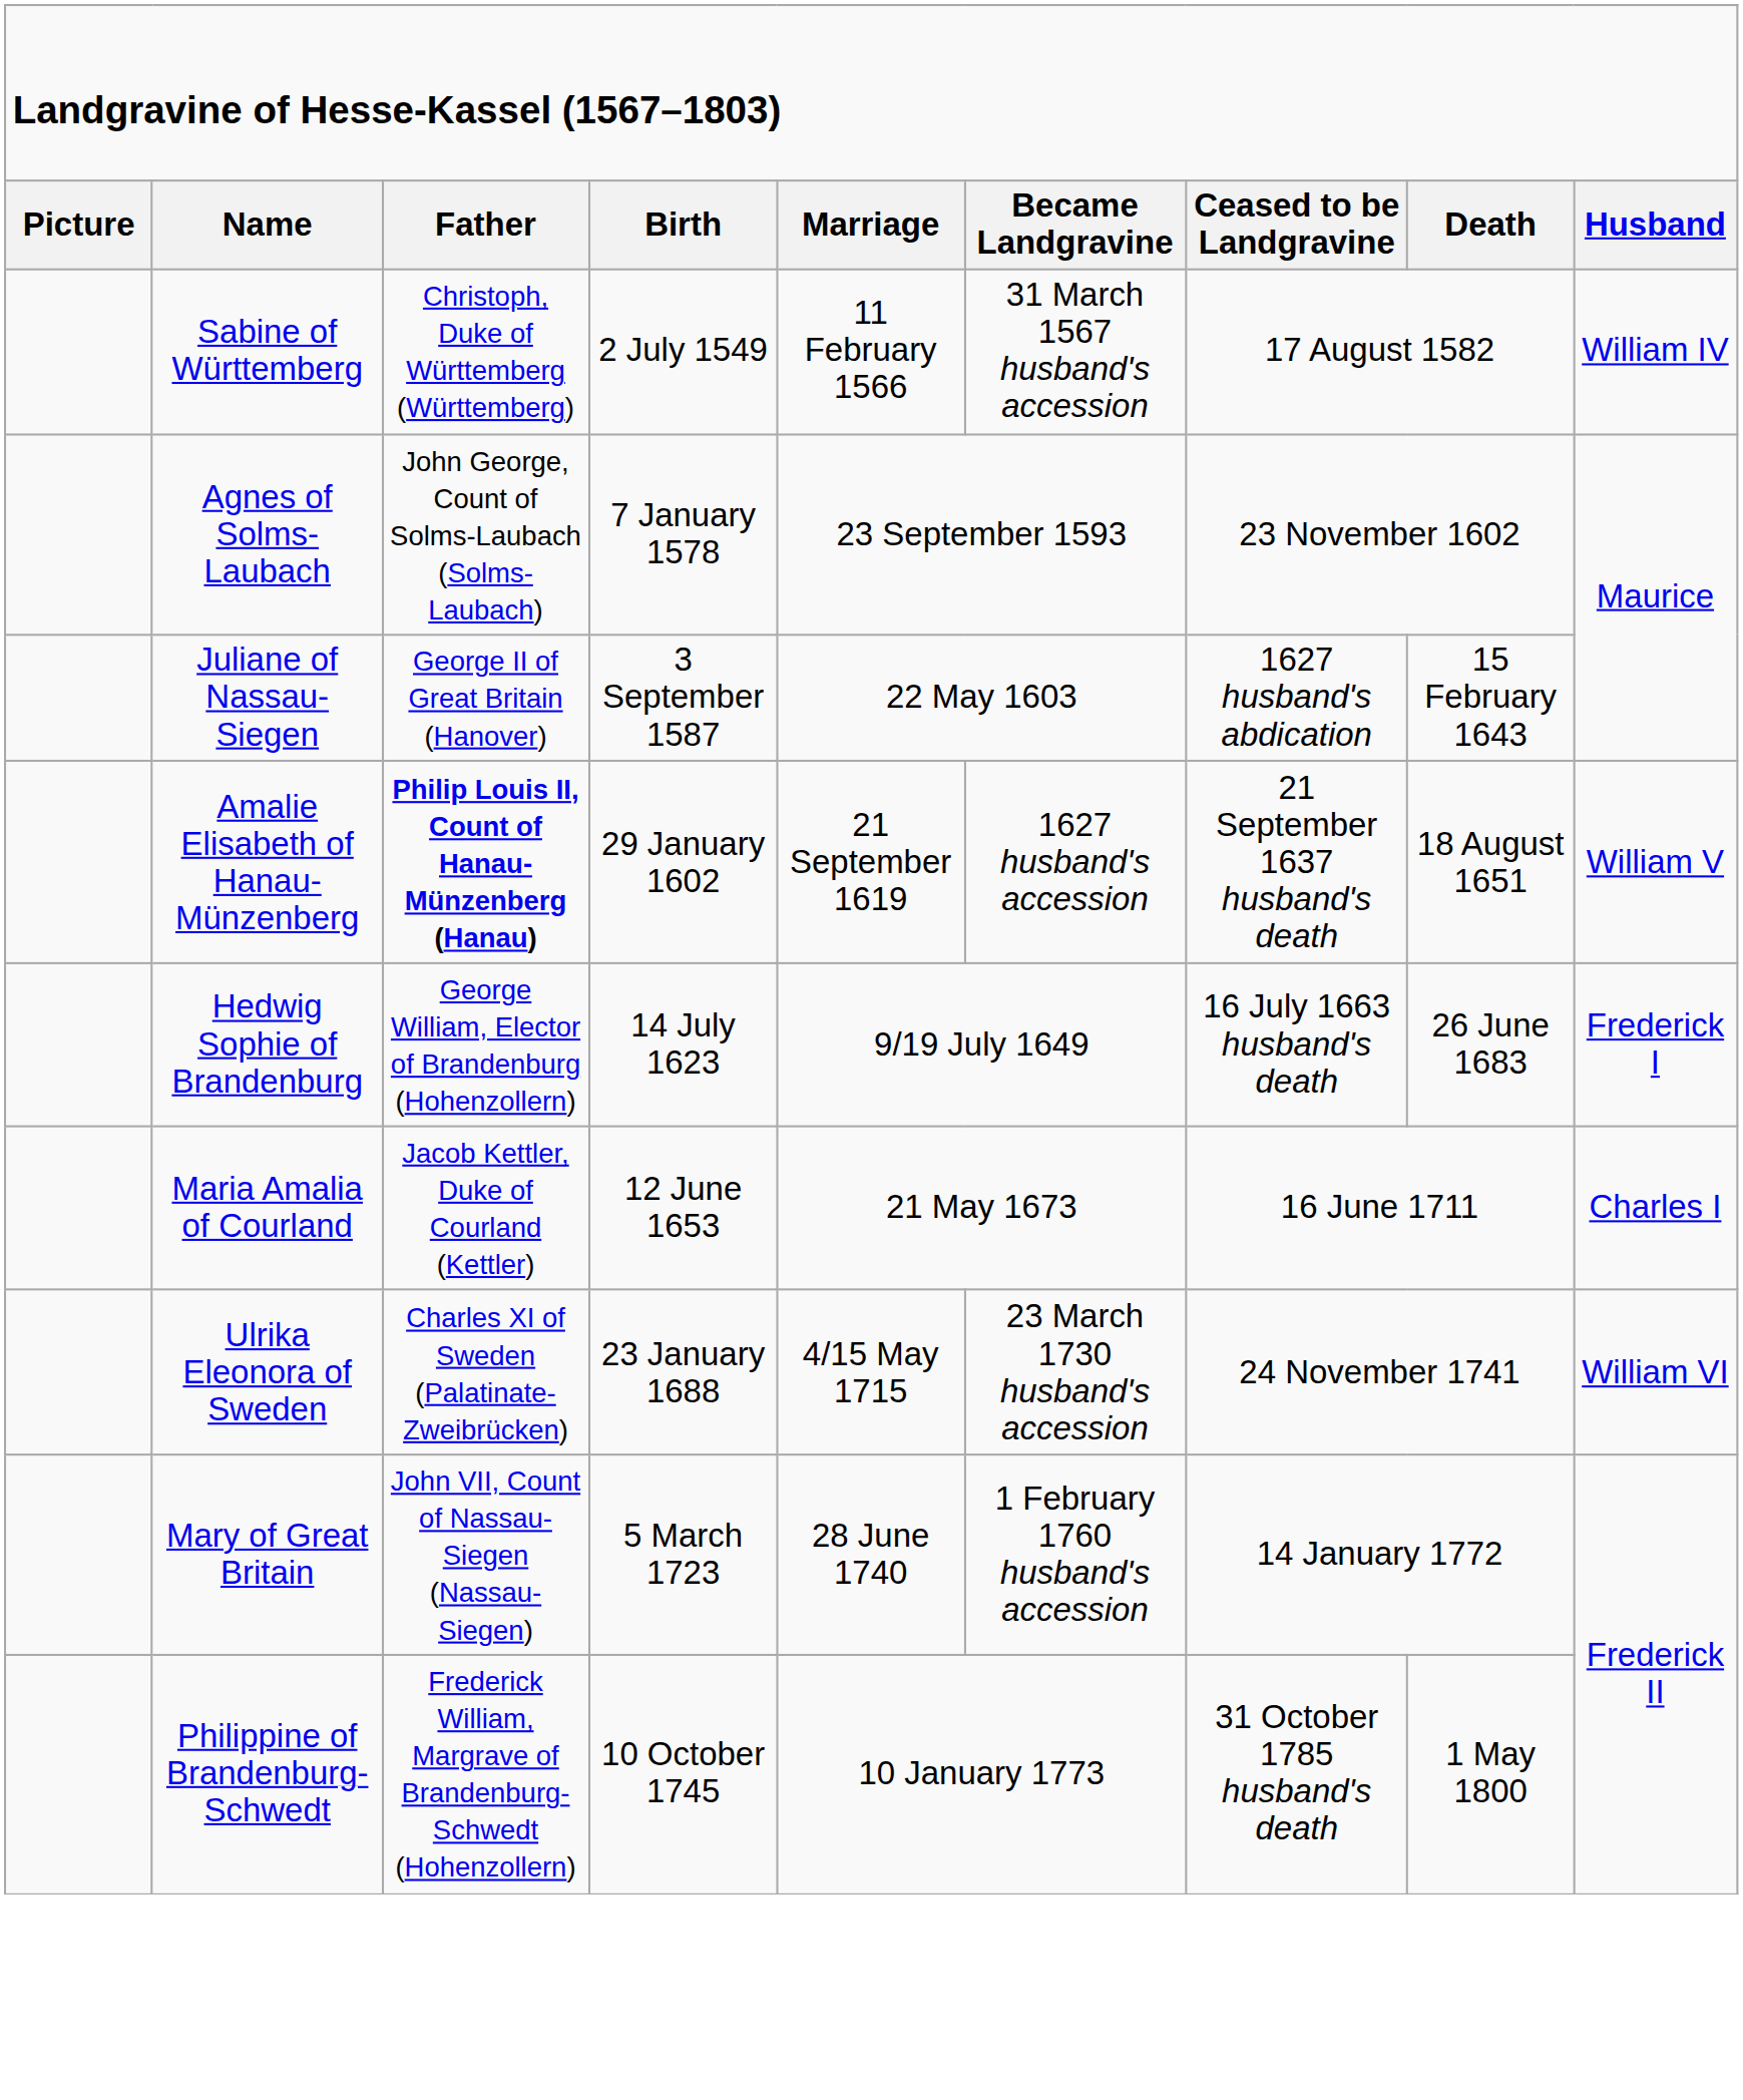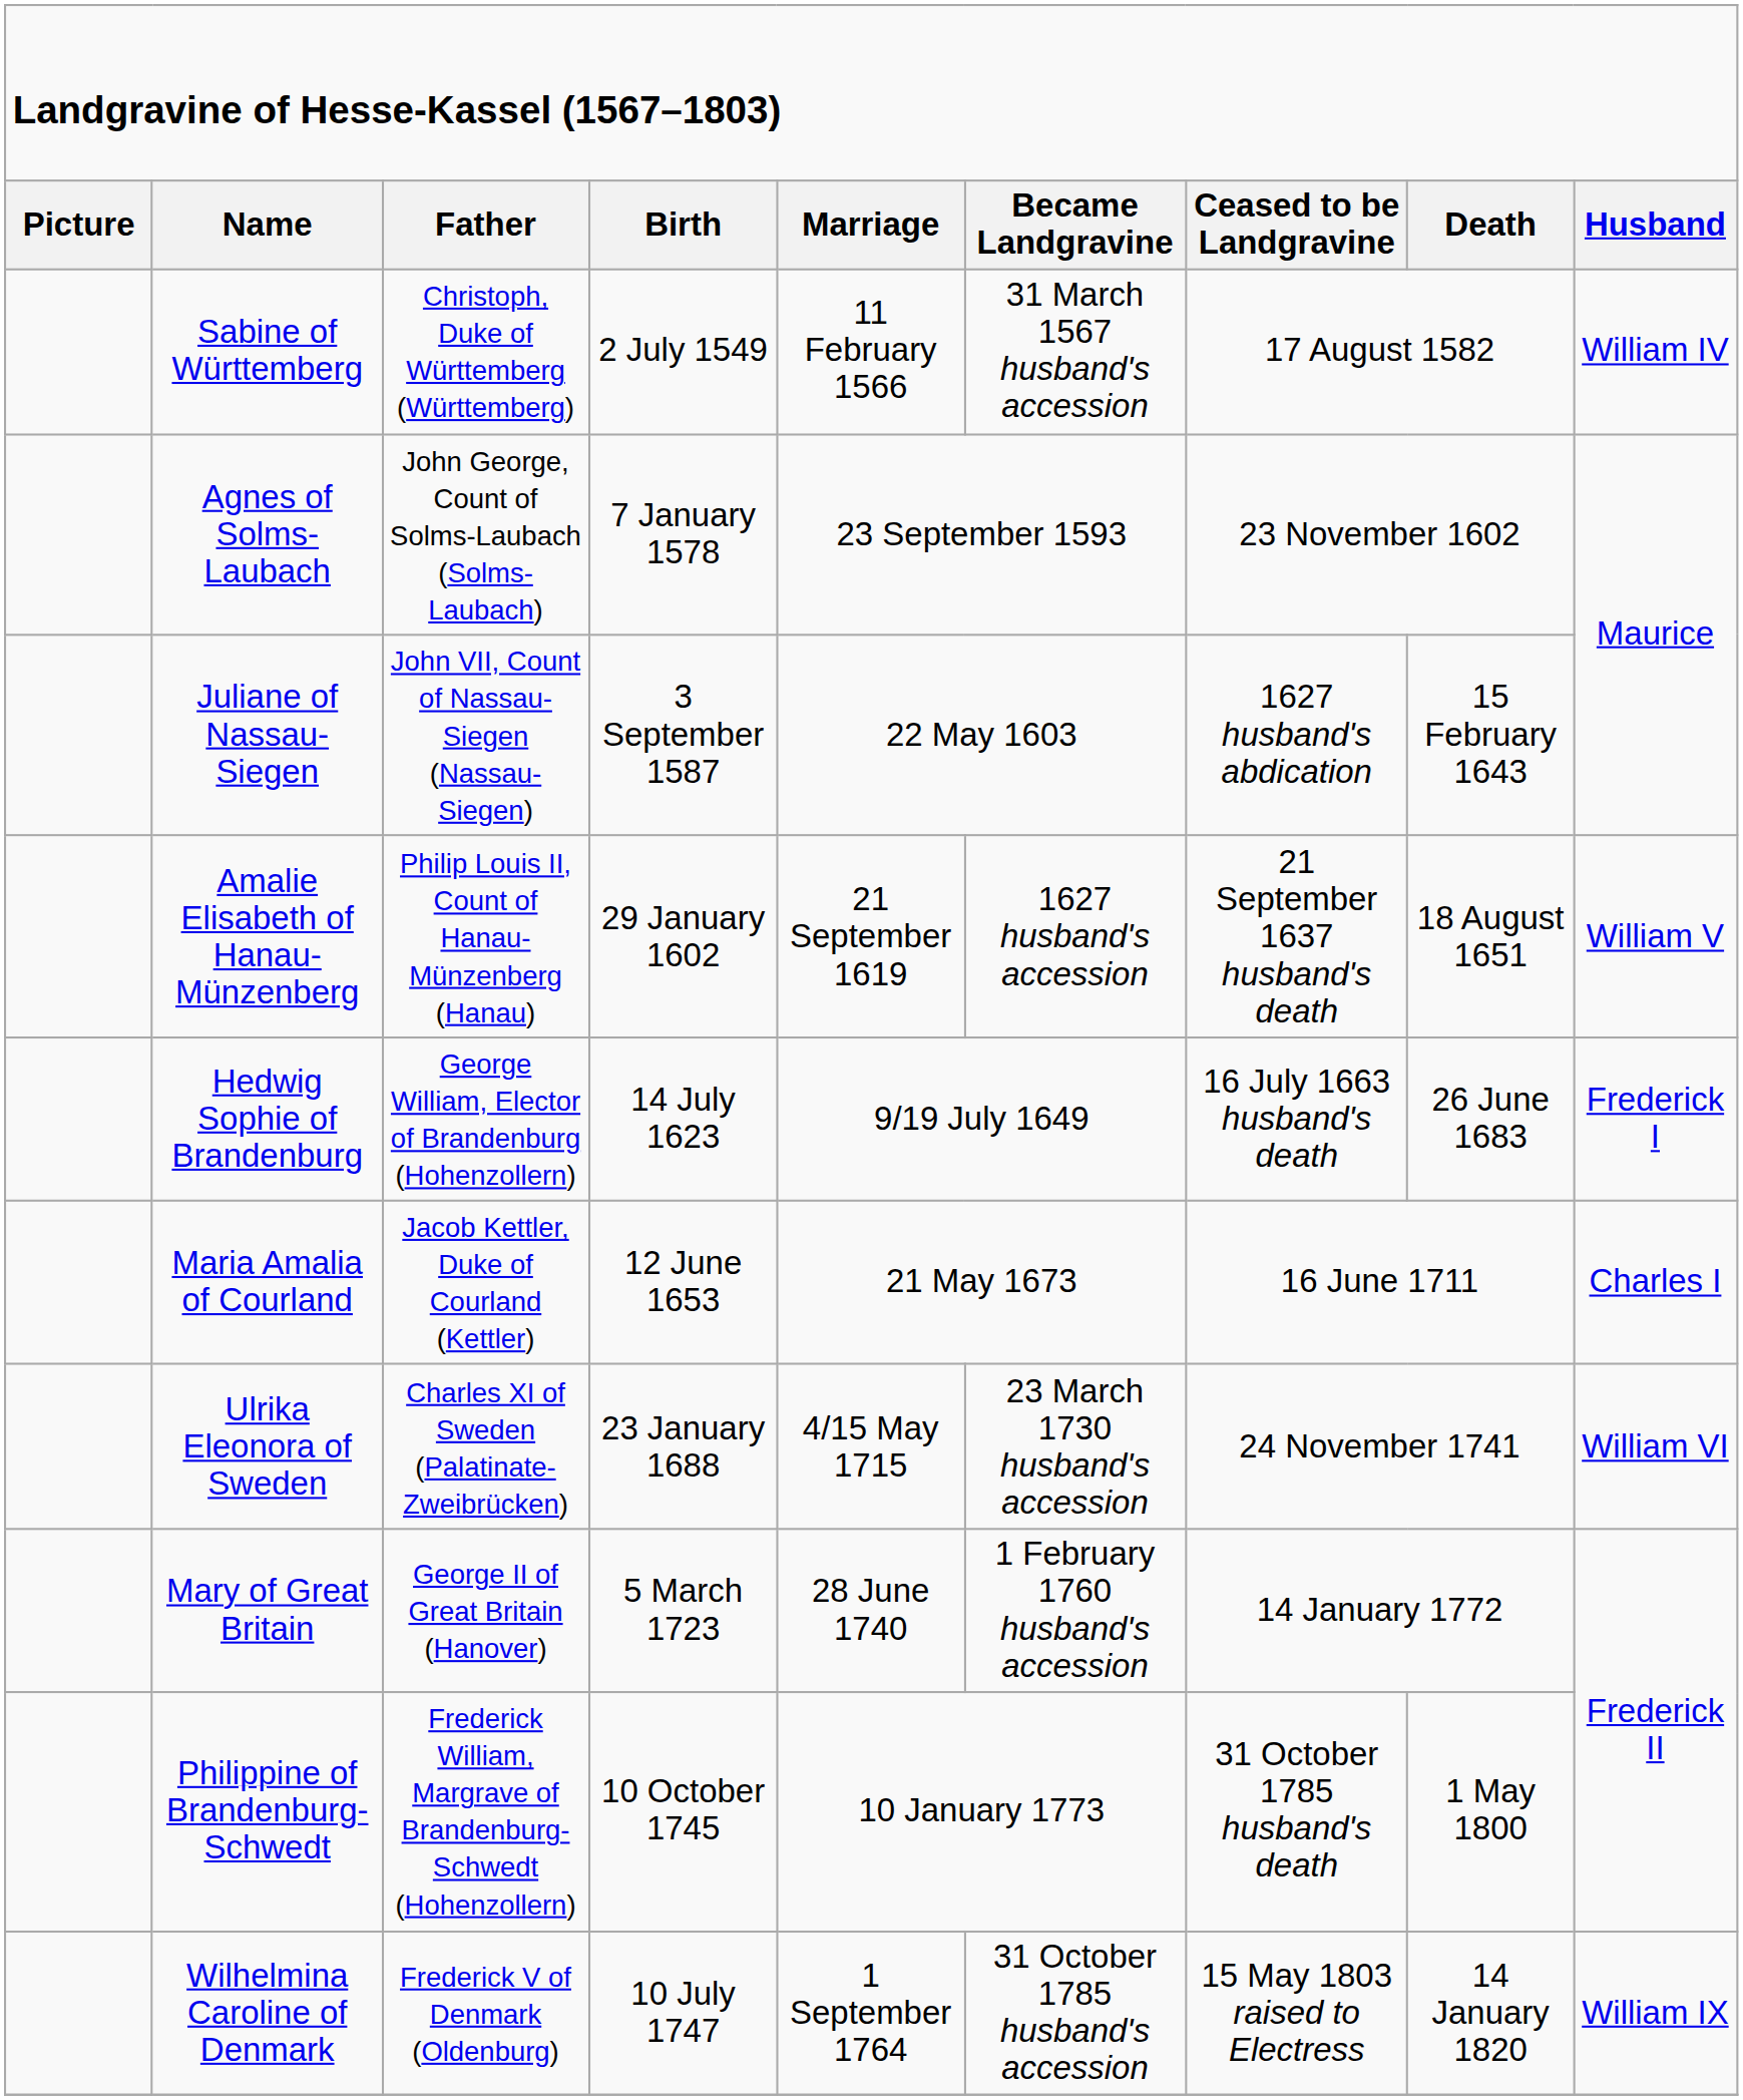Juliane of Nassau-Siegen | column 3: George II of Great Britain (Hanover) -> John VII, Count of Nassau-Siegen (Nassau-Siegen)
Amalie Elisabeth of Hanau-Münzenberg | column 3: bold -> normal
Mary of Great Britain | column 3: John VII, Count of Nassau-Siegen (Nassau-Siegen) -> George II of Great Britain (Hanover)
+ row: Wilhelmina Caroline of Denmark | Frederick V of Denmark (Oldenburg) | 10 July 1747 | 1 September 1764 | 31 October 1785 husband's accession | 15 May 1803 raised to Electress | 14 January 1820 | William IX
